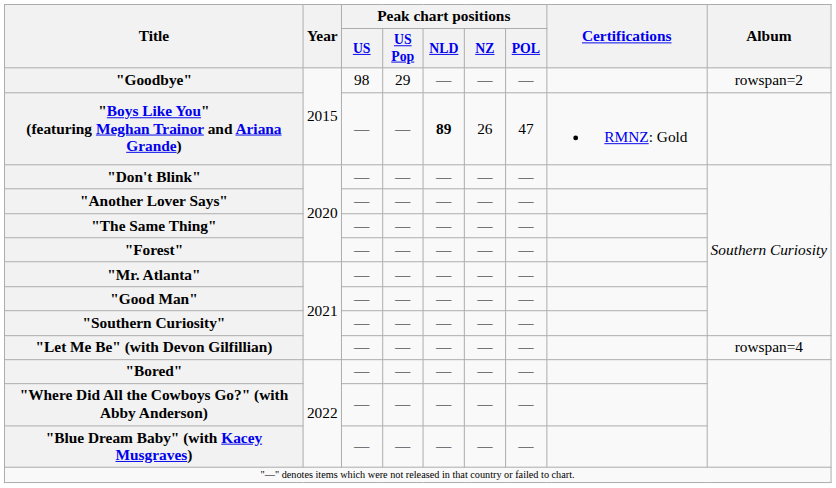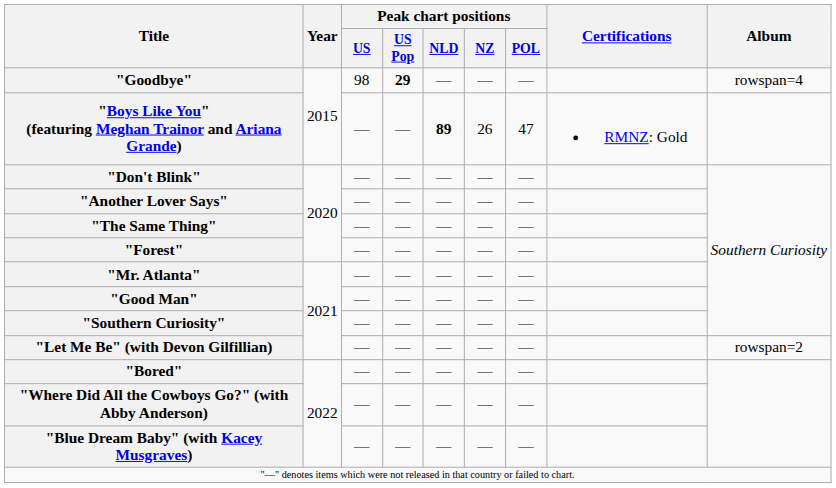"Goodbye" | Peak chart positions / US Pop: normal -> bold
"Goodbye" | Album: rowspan=2 -> rowspan=4
"Let Me Be" (with Devon Gilfillian) | Album: rowspan=4 -> rowspan=2
